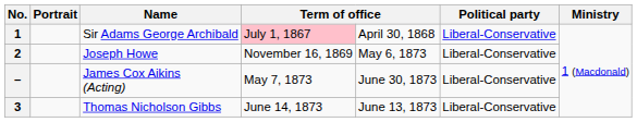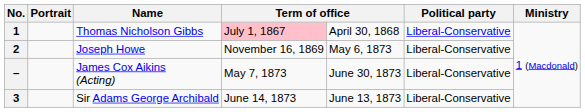1 | Name: Sir Adams George Archibald -> Thomas Nicholson Gibbs
3 | Name: Thomas Nicholson Gibbs -> Sir Adams George Archibald
